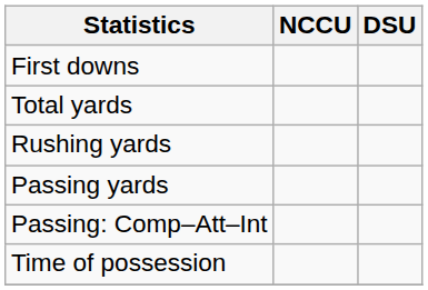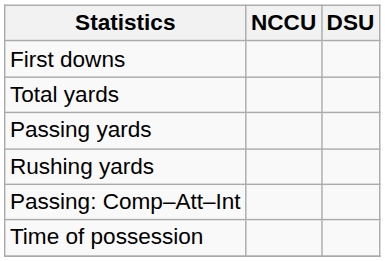rows swapped: Rushing yards <-> Passing yards
